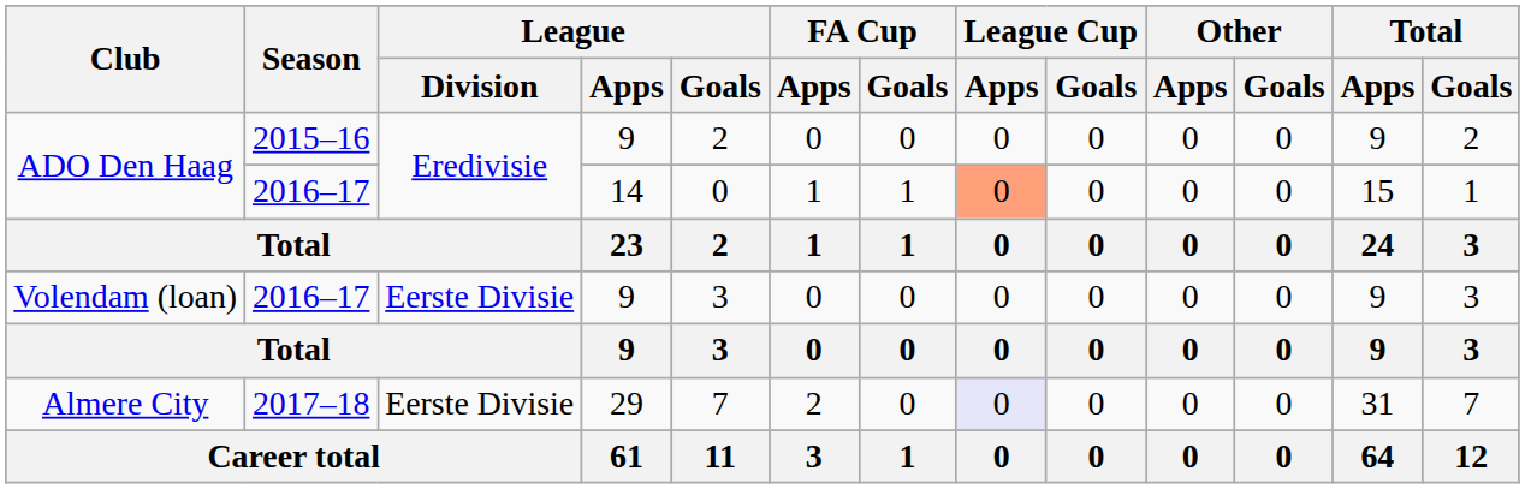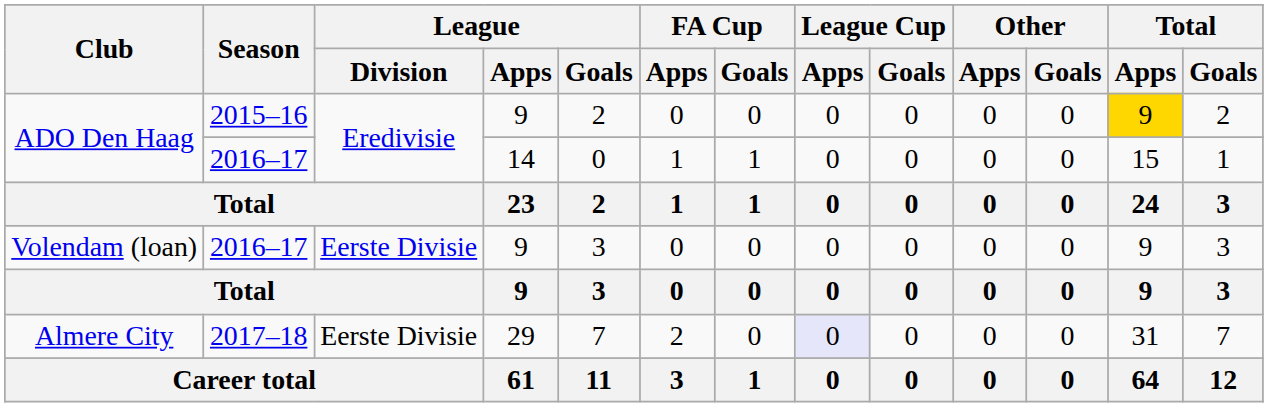ADO Den Haag / 2015–16 | Total / Apps: no background -> gold background
ADO Den Haag / 2016–17 | League Cup / Apps: lightsalmon background -> no background
